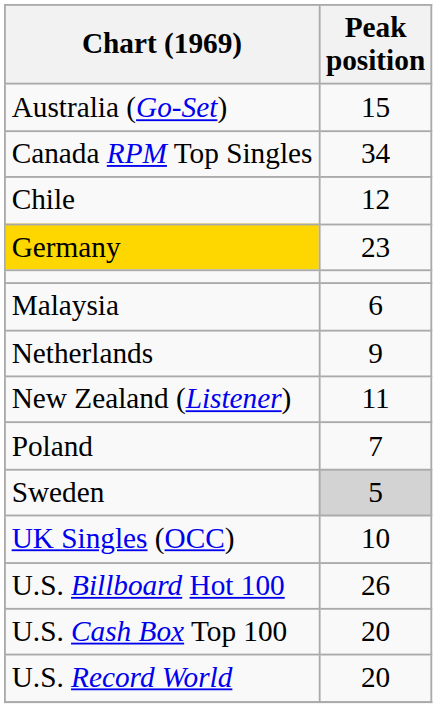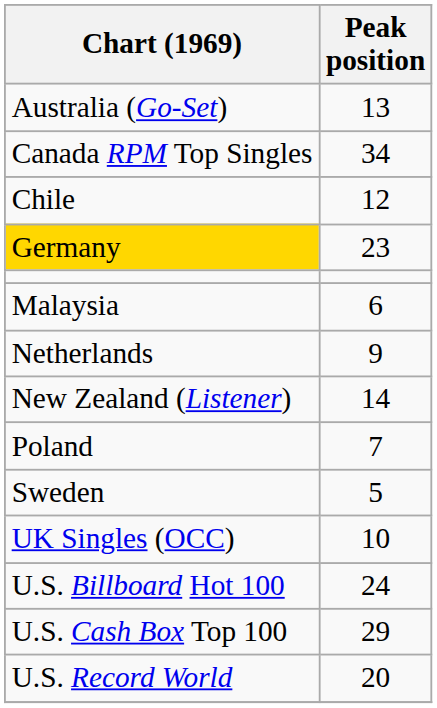row 2 | Peak position: 15 -> 13
row 9 | Peak position: 11 -> 14
row 11 | Peak position: lightgrey background -> no background
row 13 | Peak position: 26 -> 24
row 14 | Peak position: 20 -> 29
